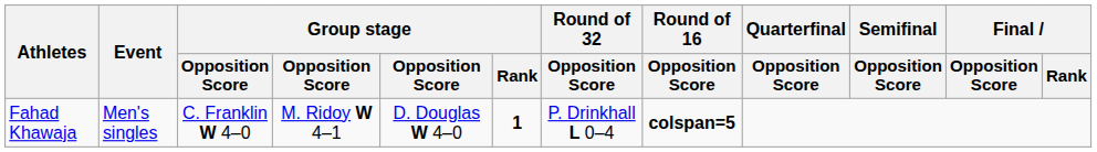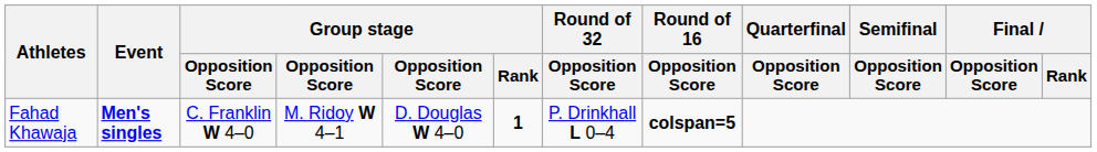Fahad Khawaja | Event: normal -> bold
